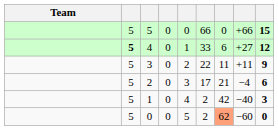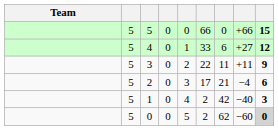row 3 | column 2: bold -> normal
row 7 | column 7: lightsalmon background -> no background
row 7 | column 9: no background -> lightgrey background
